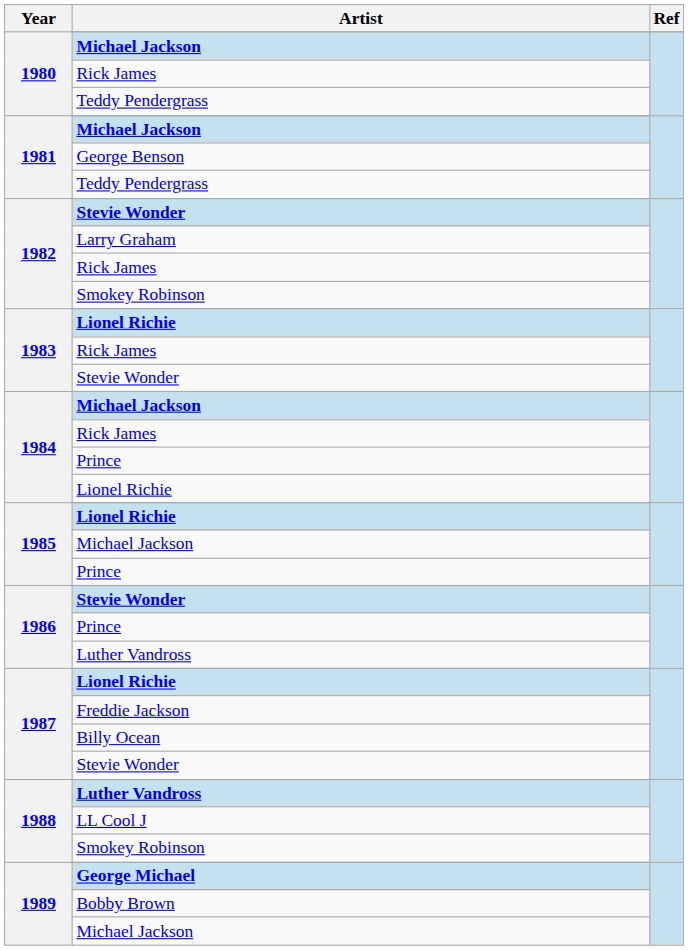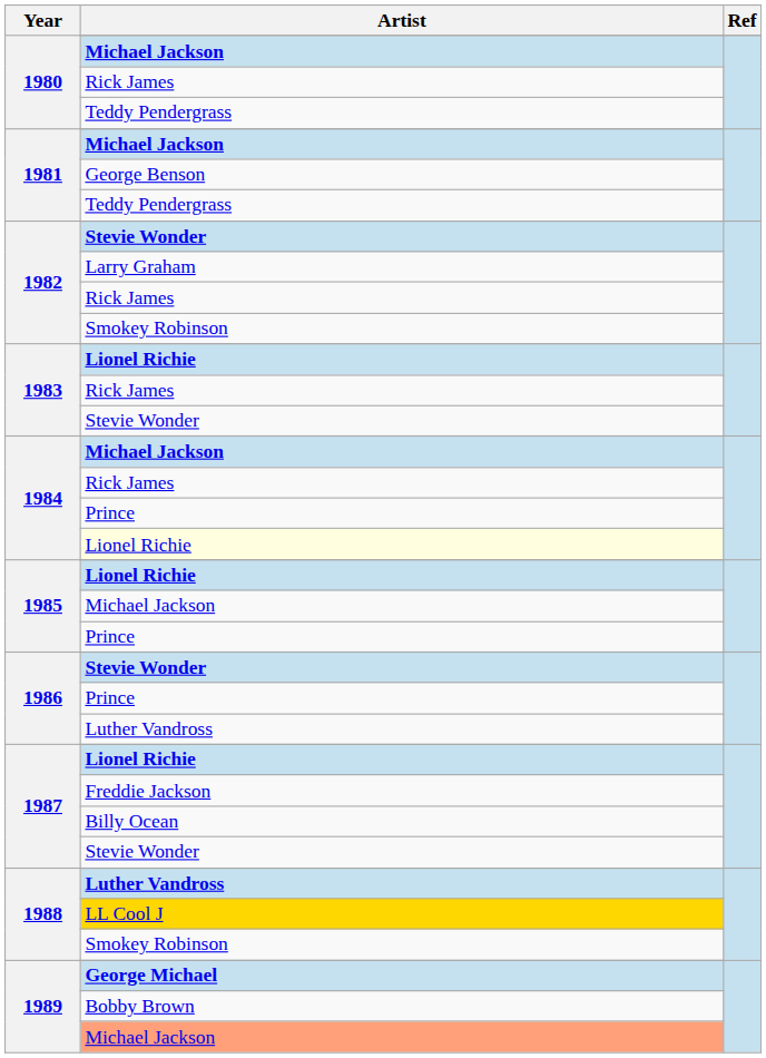1984 / Lionel Richie | Artist: no background -> lightyellow background
LL Cool J | Artist: no background -> gold background
1989 / Michael Jackson | Artist: no background -> lightsalmon background
